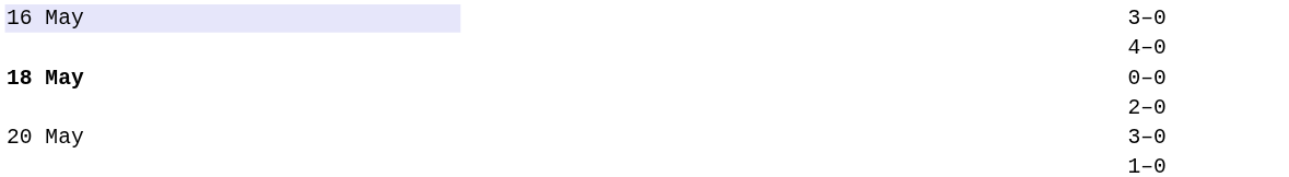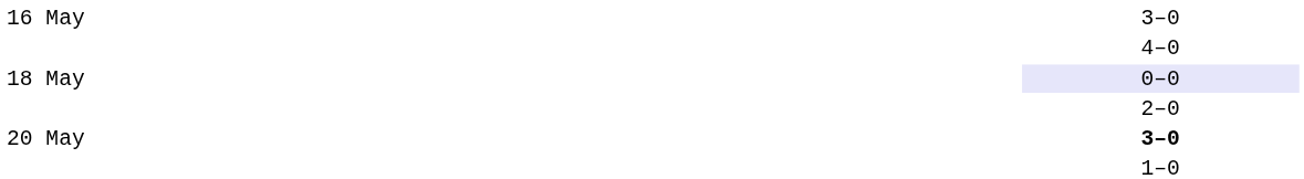16 May / 3–0 | column 1: lavender background -> no background
0–0 | column 1: bold -> normal
0–0 | column 2: no background -> lavender background
20 May / 3–0 | column 2: normal -> bold
